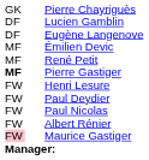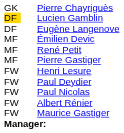Lucien Gamblin | column 1: no background -> gold background
Pierre Gastiger | column 1: bold -> normal
Maurice Gastiger | column 1: pink background -> no background
